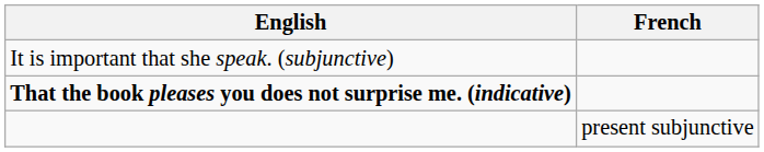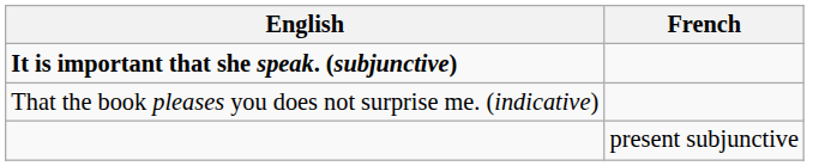It is important that she speak. (subjunctive) | English: normal -> bold
That the book pleases you does not surprise me. (indicative) | English: bold -> normal
